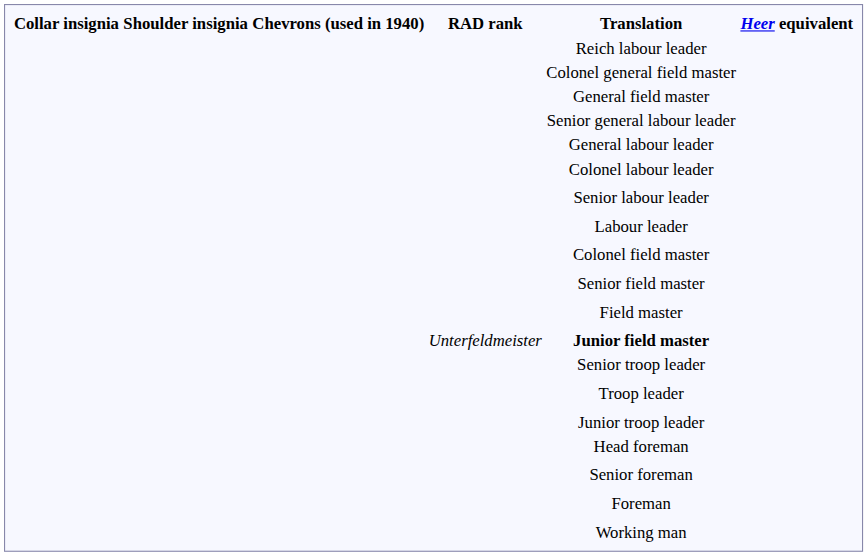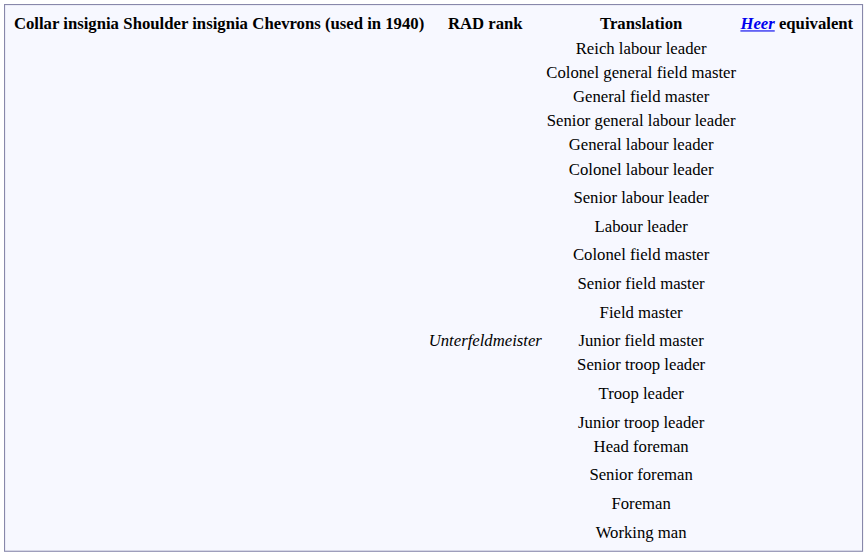Unterfeldmeister | Translation: bold -> normal
